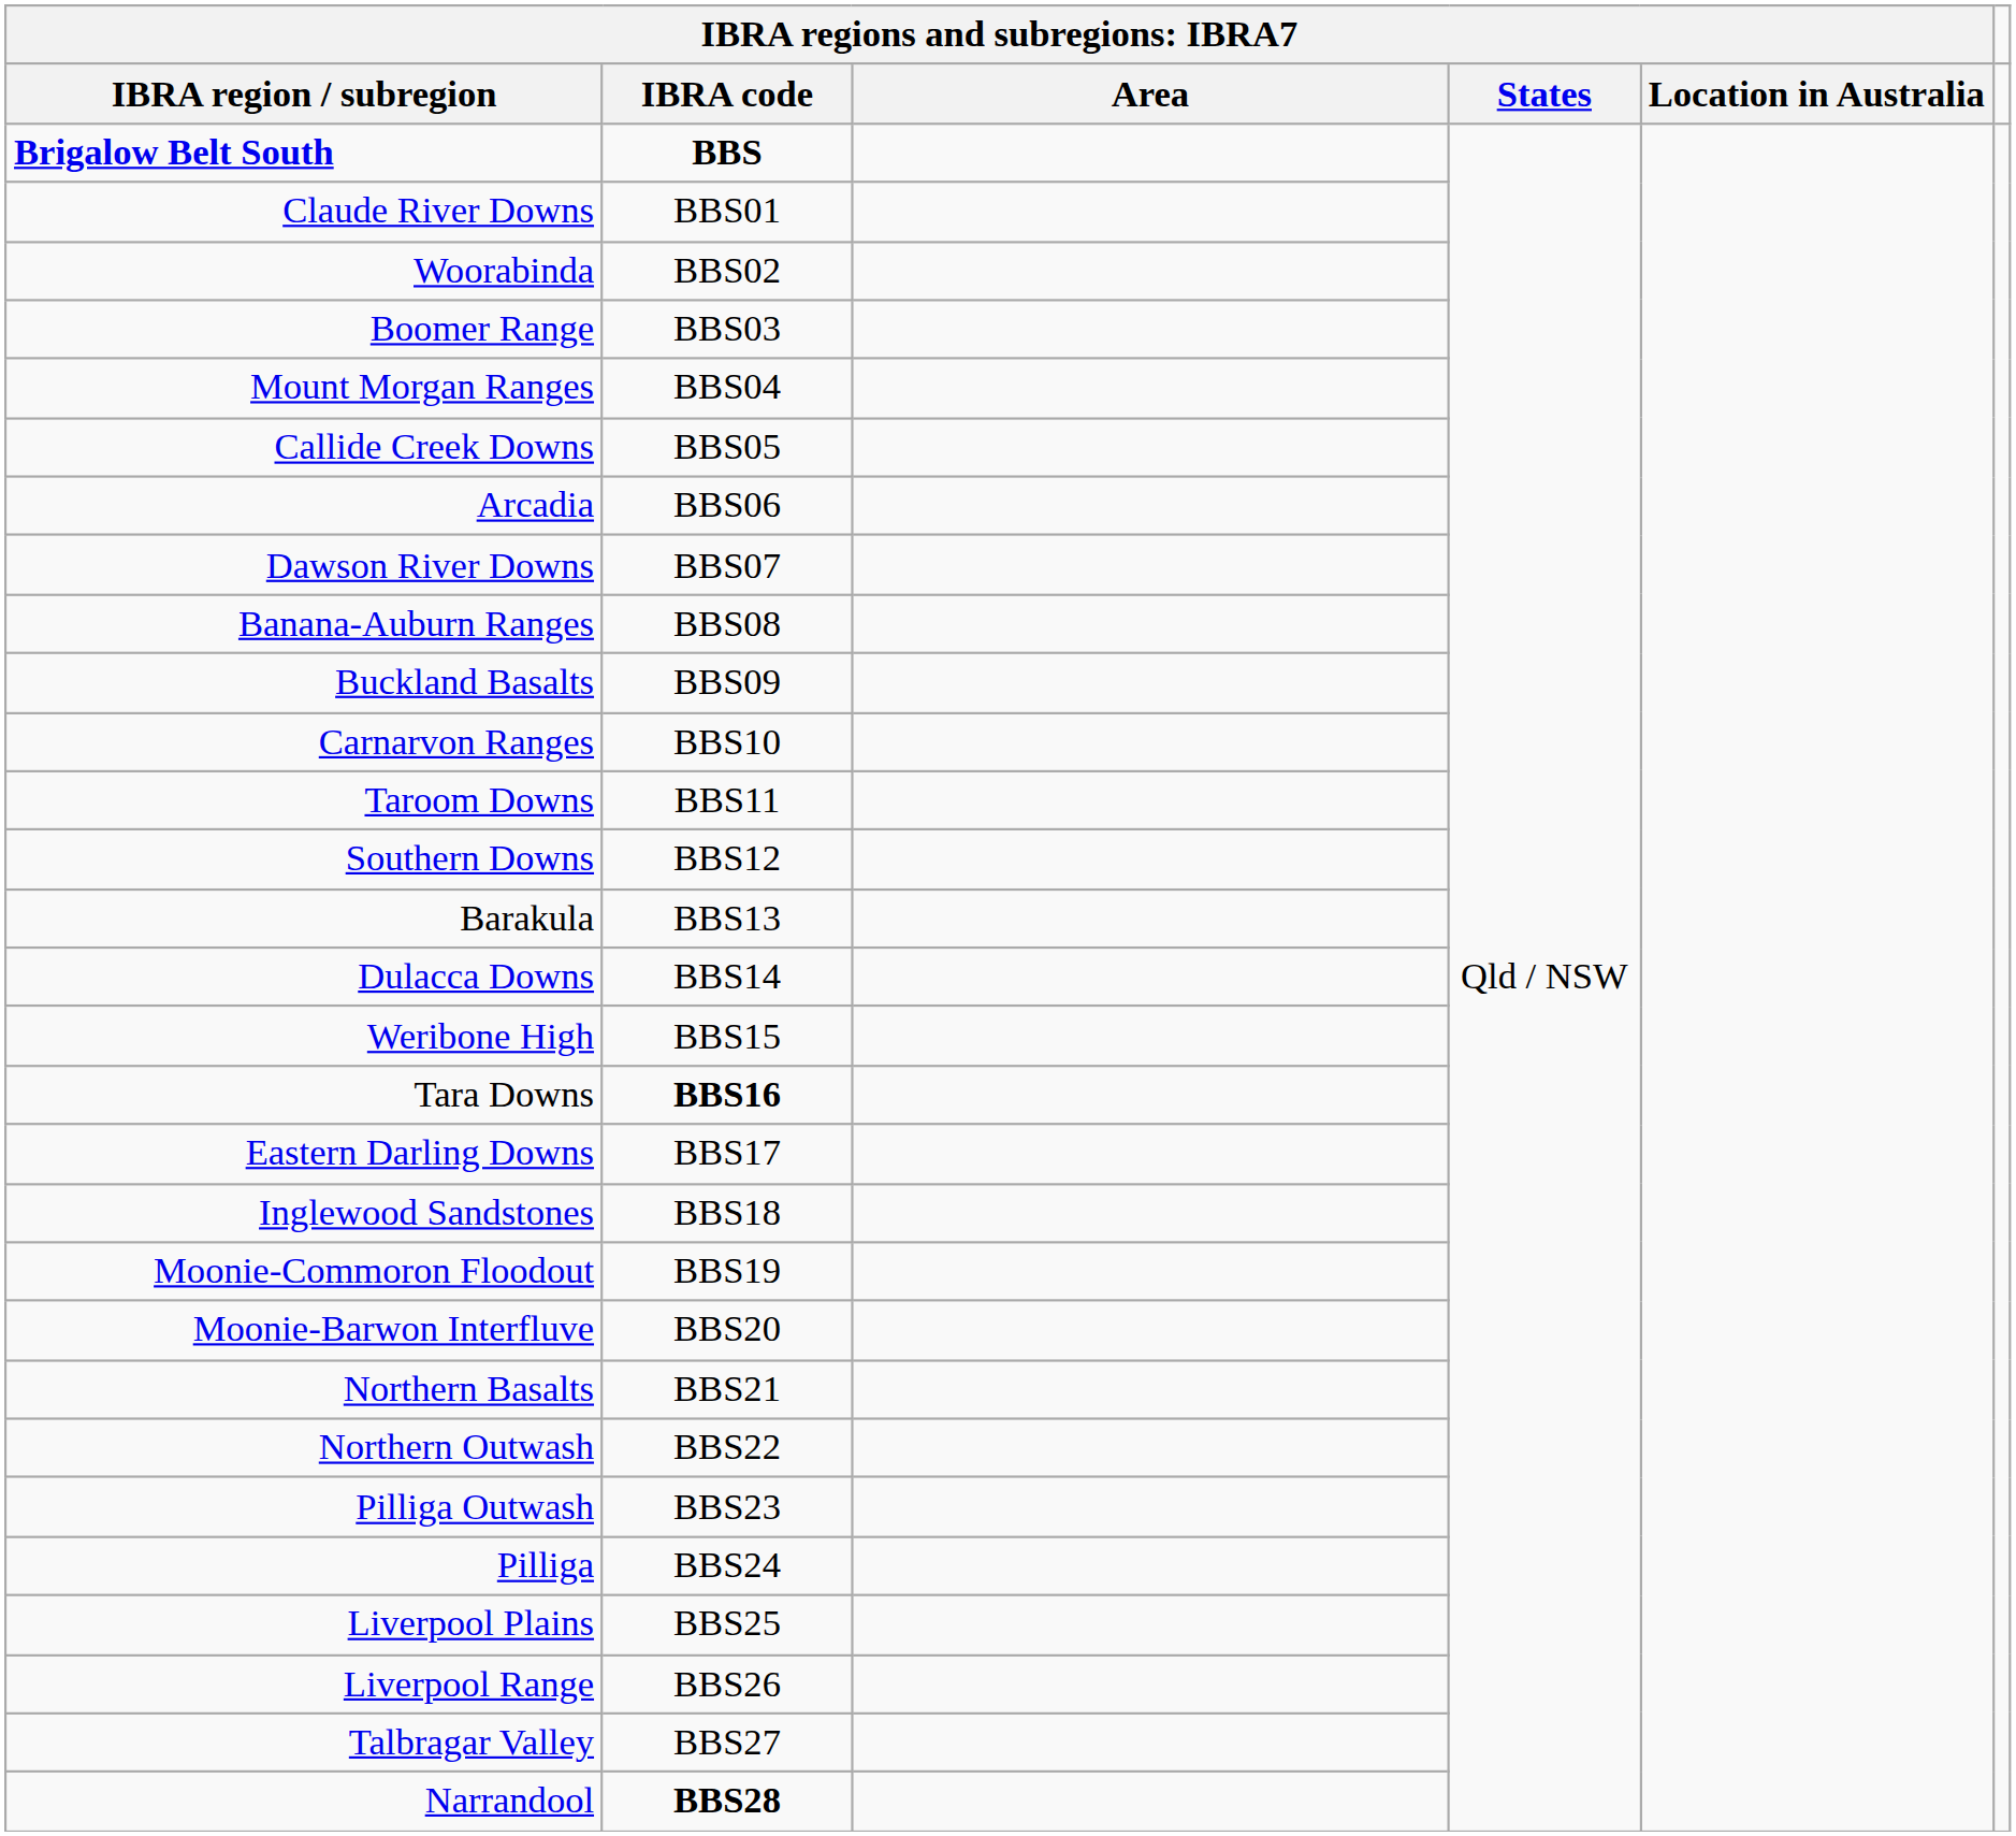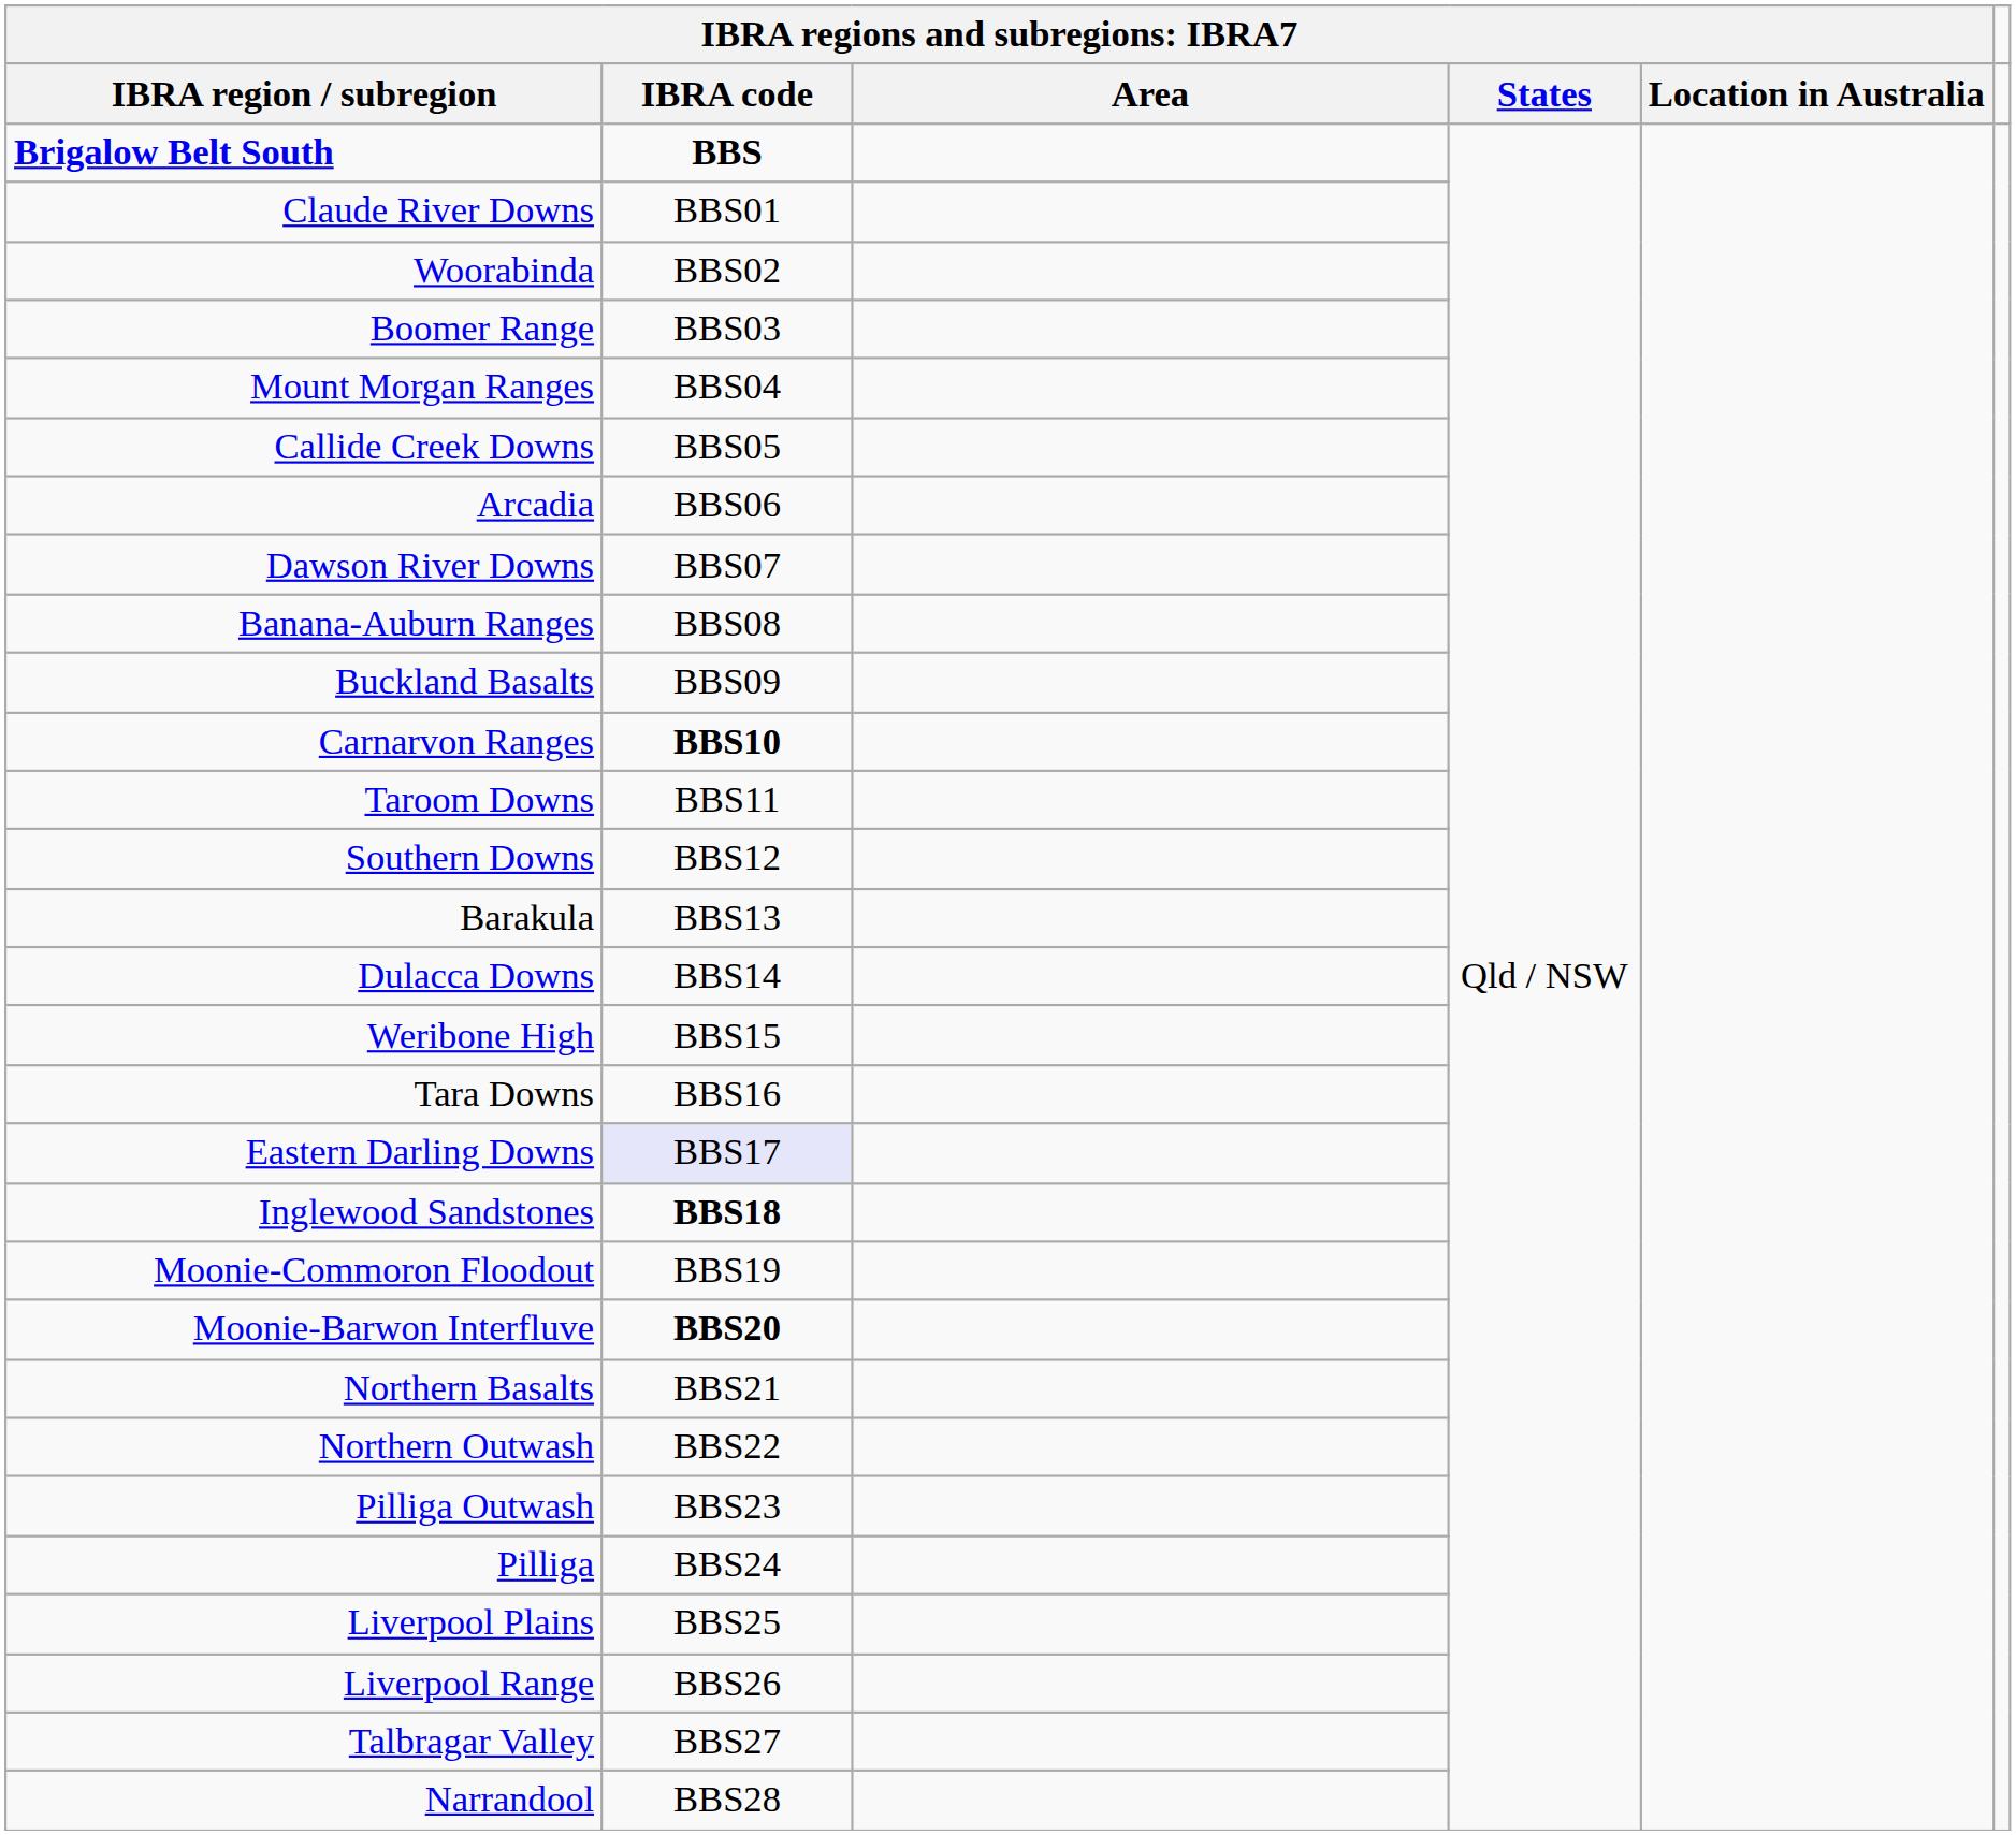Carnarvon Ranges | column 2: normal -> bold
Tara Downs | column 2: bold -> normal
Eastern Darling Downs | column 2: no background -> lavender background
Inglewood Sandstones | column 2: normal -> bold
Moonie-Barwon Interfluve | column 2: normal -> bold
Narrandool | column 2: bold -> normal
